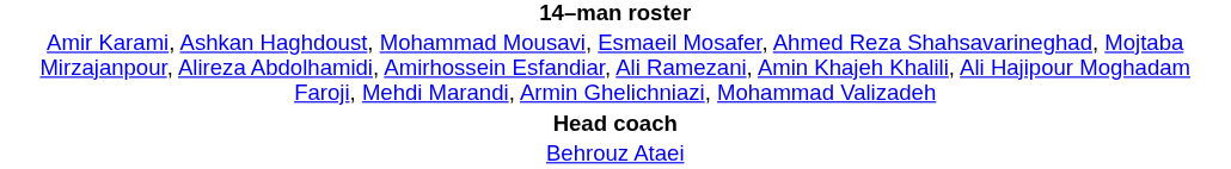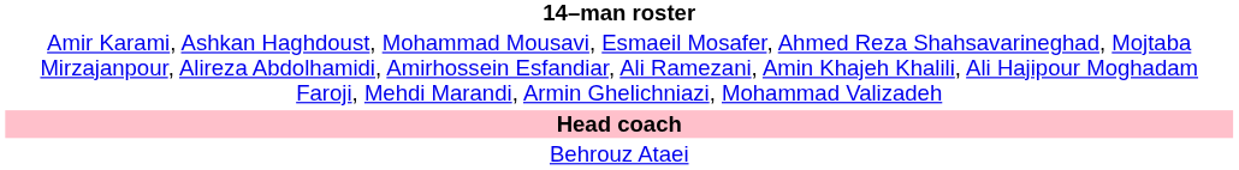row 3 | column 1: no background -> pink background
